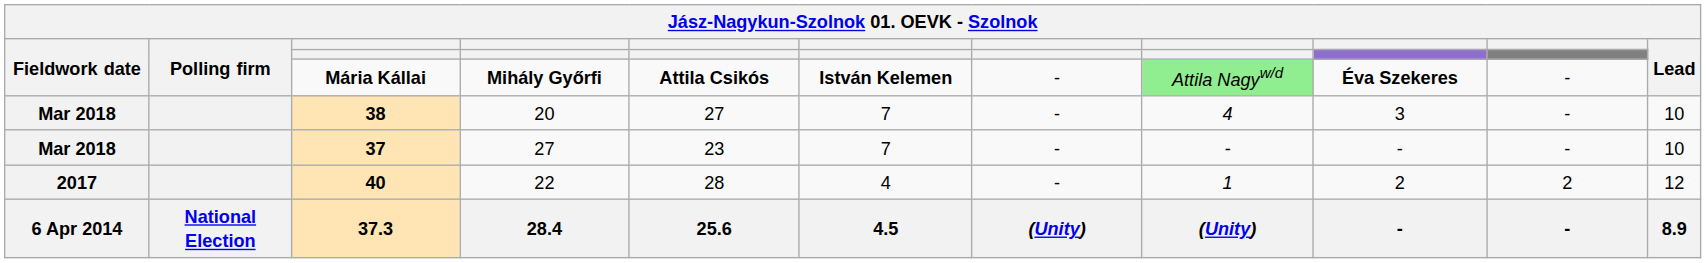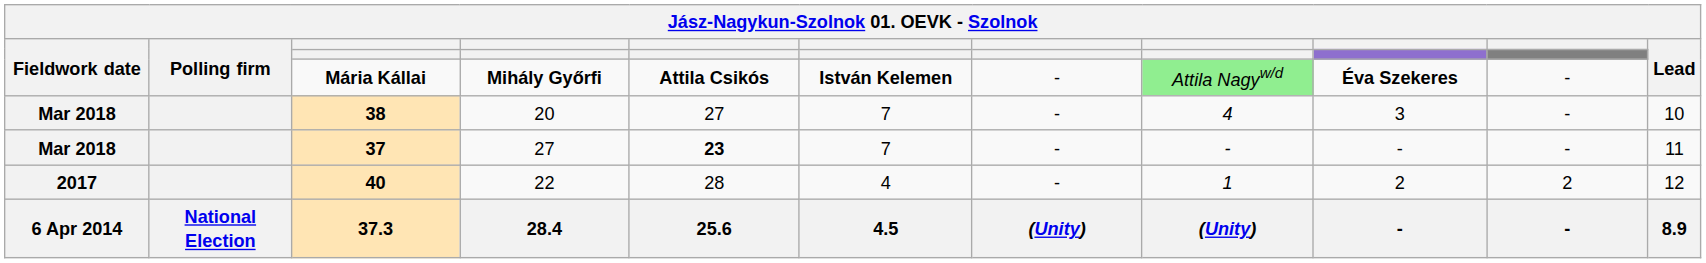37 | column 5: normal -> bold
37 | Lead: 10 -> 11
